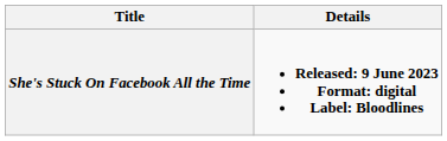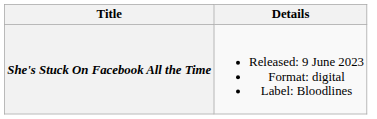row 2 | Details: bold -> normal
